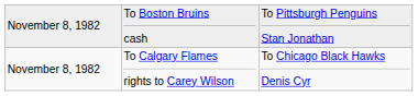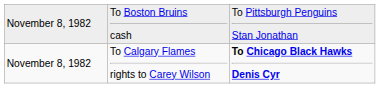November 8, 1982 / To Calgary Flames rights to Carey Wilson | column 3: normal -> bold
